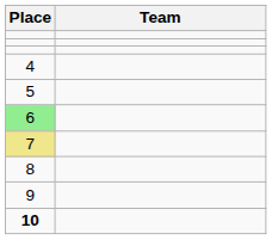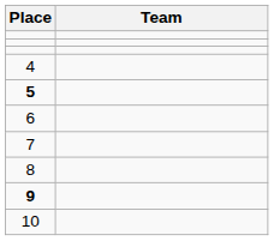row 6 | Place: normal -> bold
row 7 | Place: lightgreen background -> no background
row 8 | Place: khaki background -> no background
row 10 | Place: normal -> bold
row 11 | Place: bold -> normal
